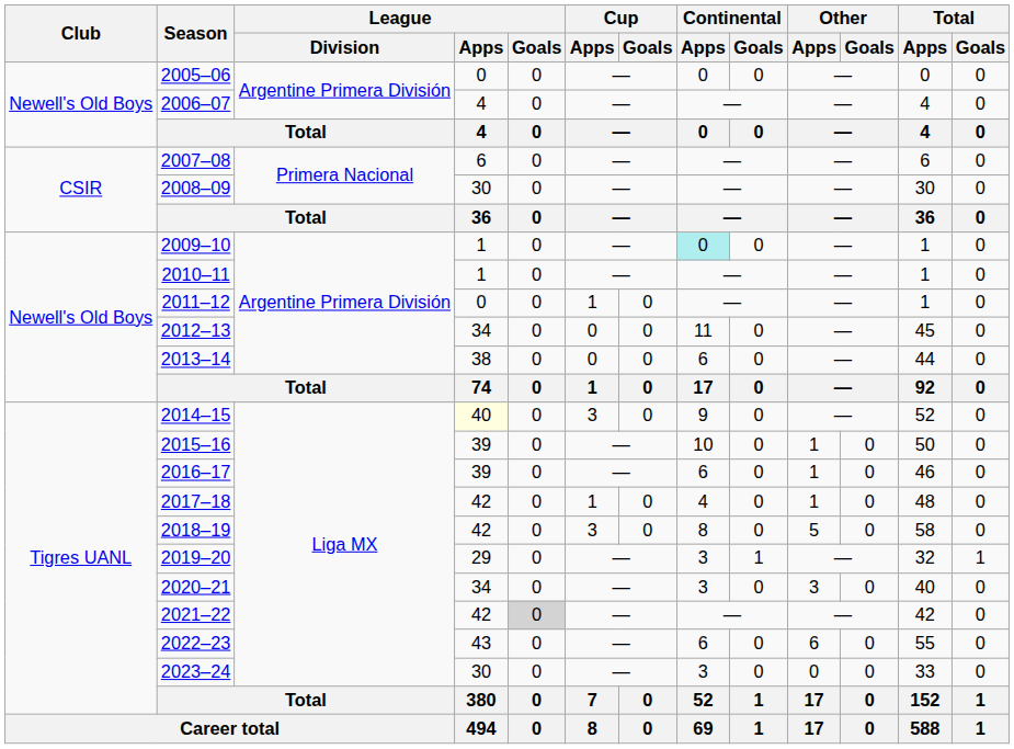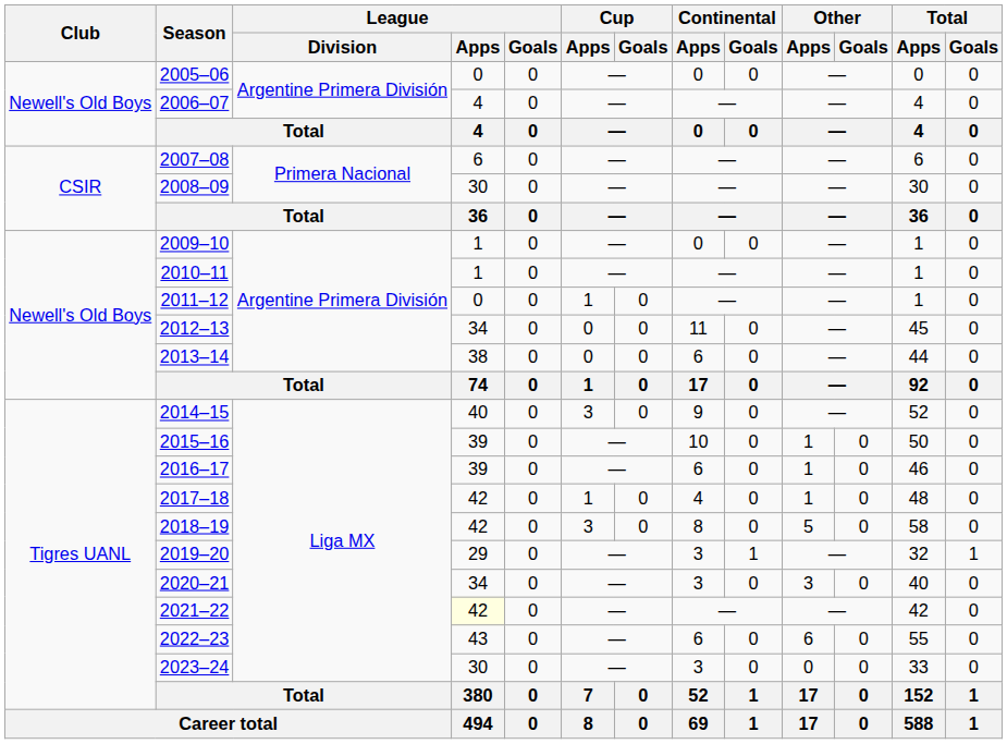2009–10 | Continental / Apps: paleturquoise background -> no background
2014–15 | League / Apps: lightyellow background -> no background
2021–22 | League / Apps: no background -> lightyellow background
2021–22 | League / Goals: lightgrey background -> no background
